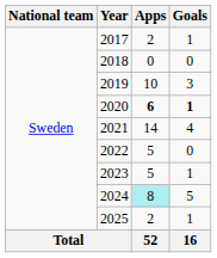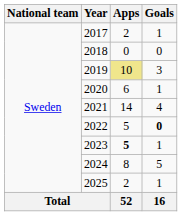2019 | Apps: no background -> khaki background
2020 | Apps: bold -> normal
2020 | Goals: bold -> normal
2022 | Goals: normal -> bold
2023 | Apps: normal -> bold
2024 | Apps: paleturquoise background -> no background
